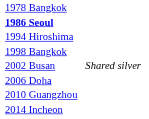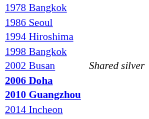1986 Seoul | column 1: bold -> normal
2006 Doha | column 1: normal -> bold
2010 Guangzhou | column 1: normal -> bold
